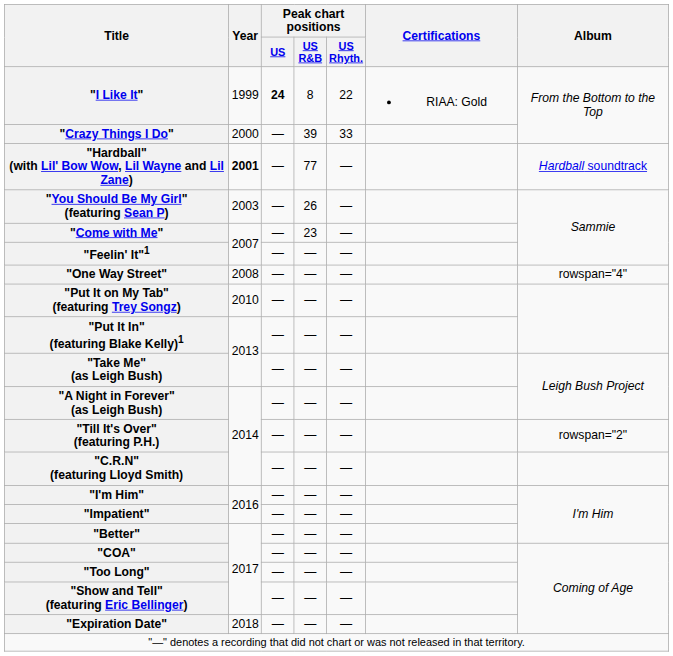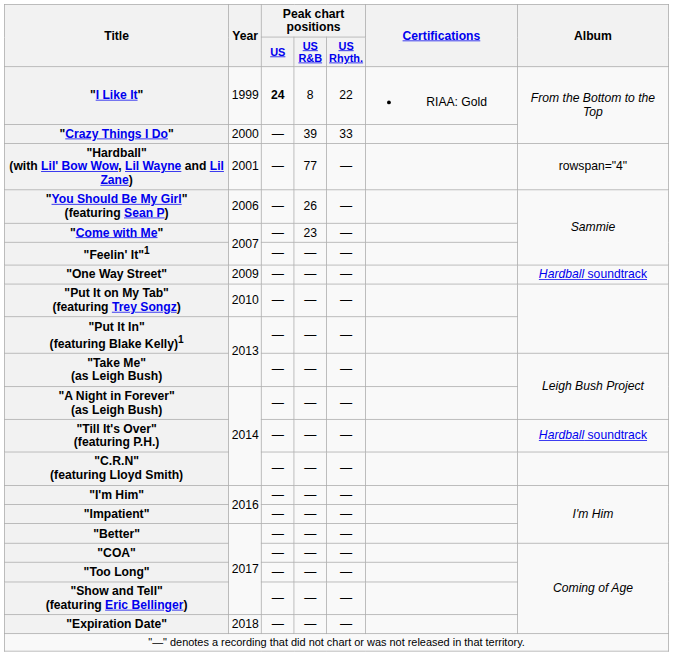"Hardball" (with Lil' Bow Wow, Lil Wayne and Lil Zane) | Year: bold -> normal
"Hardball" (with Lil' Bow Wow, Lil Wayne and Lil Zane) | Album: Hardball soundtrack -> rowspan="4"
"You Should Be My Girl" (featuring Sean P) | Year: 2003 -> 2006
"One Way Street" | Year: 2008 -> 2009
"One Way Street" | Album: rowspan="4" -> Hardball soundtrack
"Till It's Over" (featuring P.H.) | Album: rowspan="2" -> Hardball soundtrack
